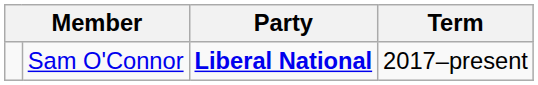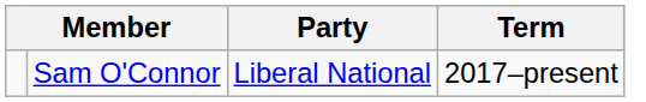Sam O'Connor | Party: bold -> normal
